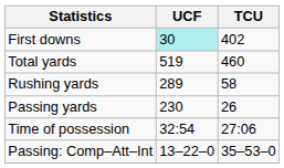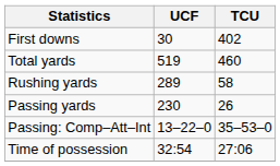First downs | UCF: paleturquoise background -> no background
rows swapped: Passing: Comp–Att–Int <-> Time of possession
